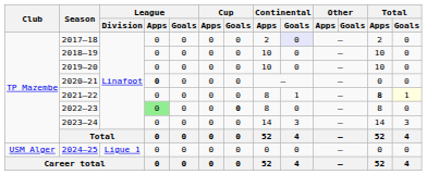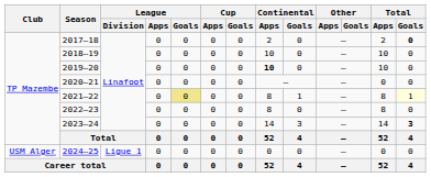2017–18 | Continental / Goals: lavender background -> no background
2017–18 | Total / Goals: normal -> bold
2019–20 | Continental / Apps: normal -> bold
2020–21 | League / Apps: bold -> normal
2021–22 | League / Goals: no background -> khaki background
2021–22 | Total / Apps: bold -> normal
2022–23 | League / Apps: lightgreen background -> no background
2022–23 | Cup / Goals: bold -> normal
2023–24 | Total / Goals: normal -> bold
